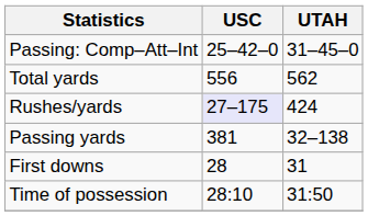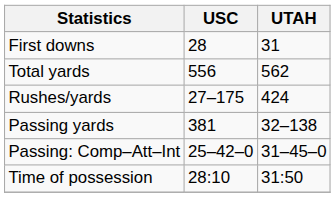rows swapped: First downs <-> Passing: Comp–Att–Int
Rushes/yards | USC: lavender background -> no background
